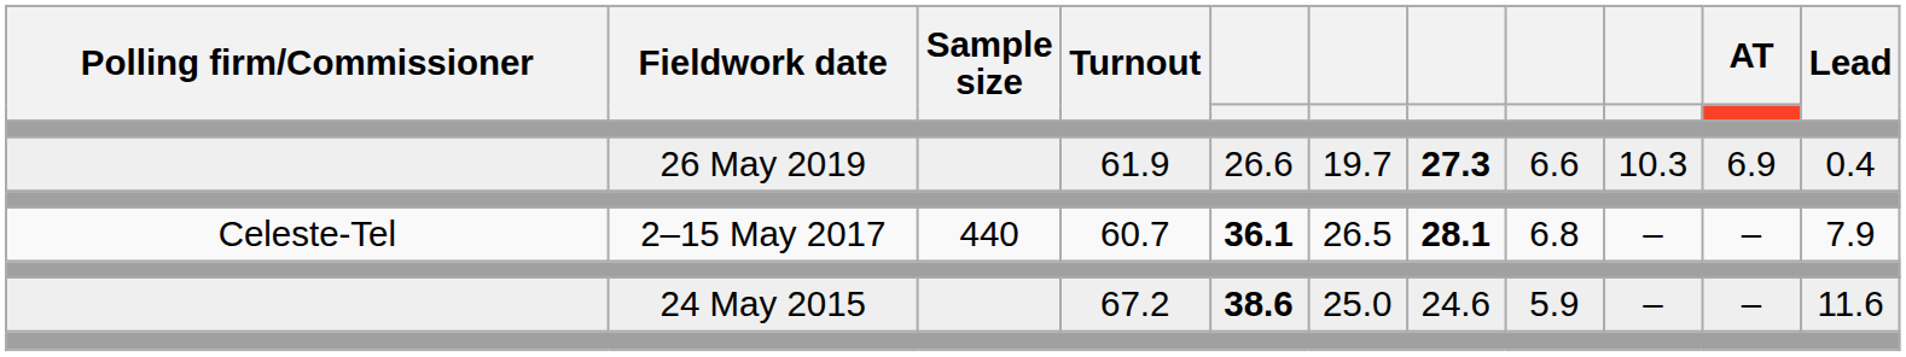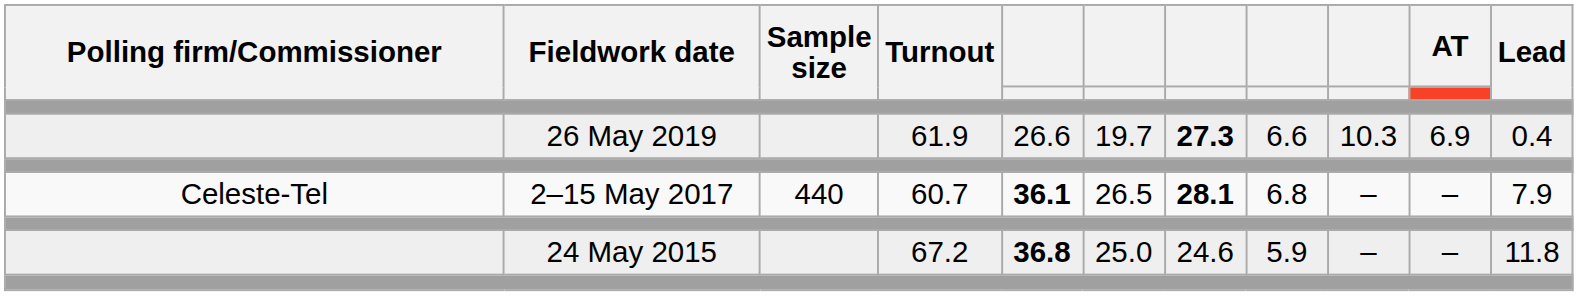24 May 2015 | column 5: 38.6 -> 36.8
24 May 2015 | Lead: 11.6 -> 11.8
